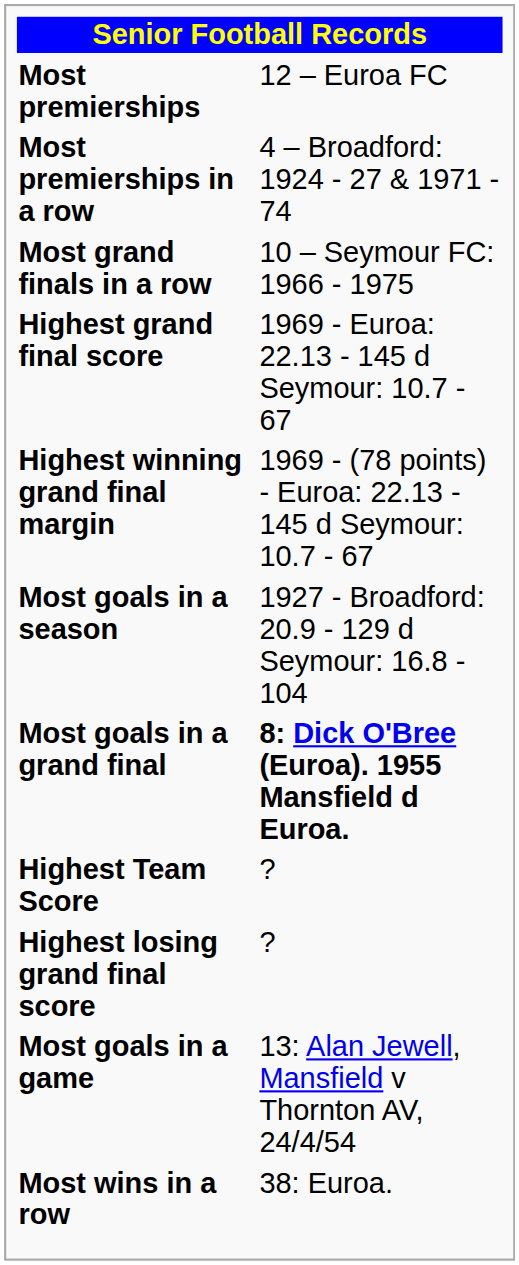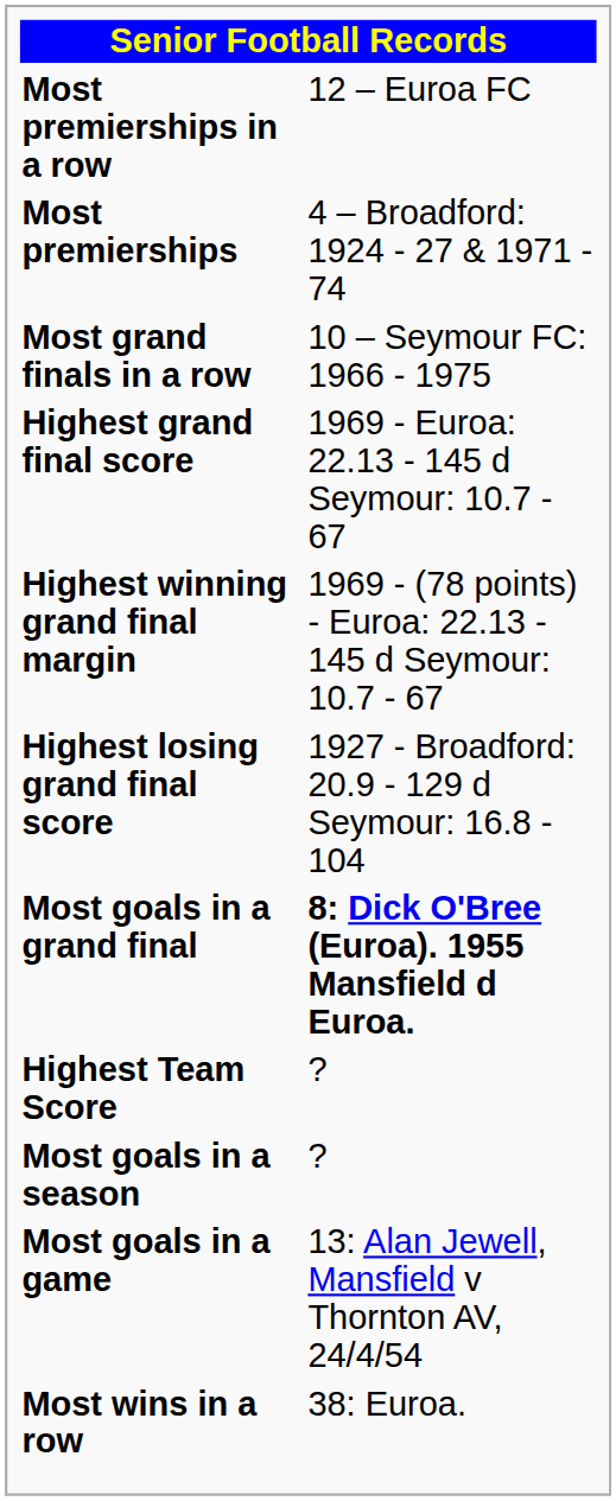row 2 | column 1: Most premierships -> Most premierships in a row
row 3 | column 1: Most premierships in a row -> Most premierships
row 7 | column 1: Most goals in a season -> Highest losing grand final score
row 10 | column 1: Highest losing grand final score -> Most goals in a season
